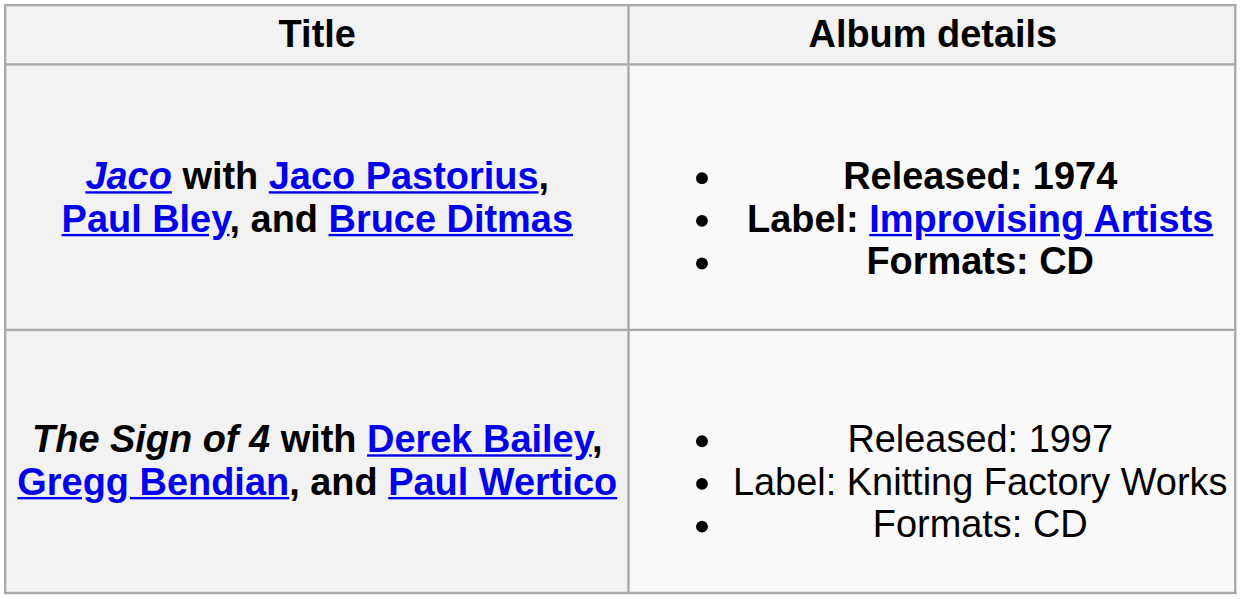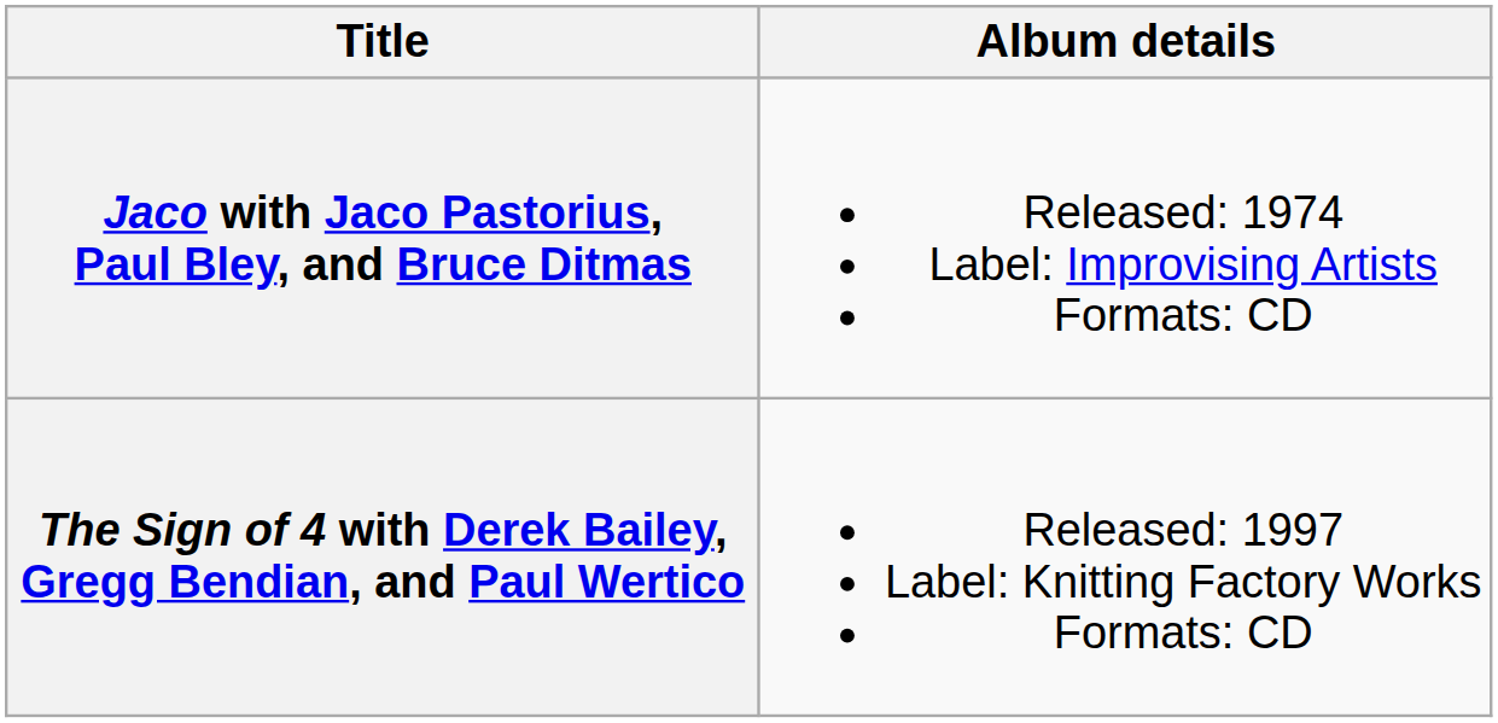Jaco with Jaco Pastorius, Paul Bley, and Bruce Ditmas | Album details: bold -> normal
